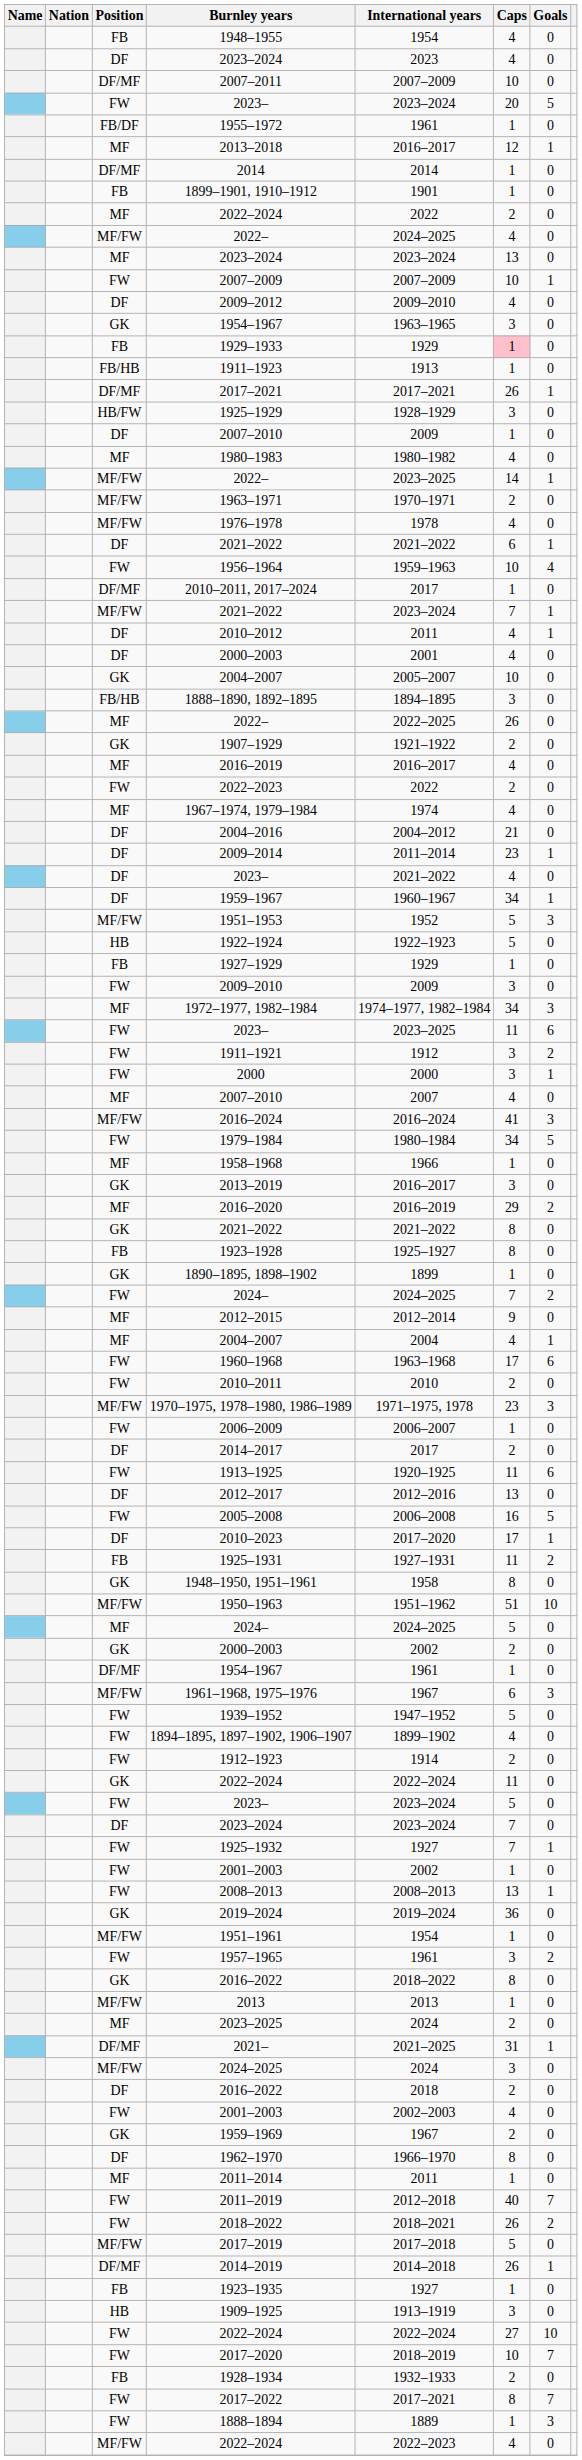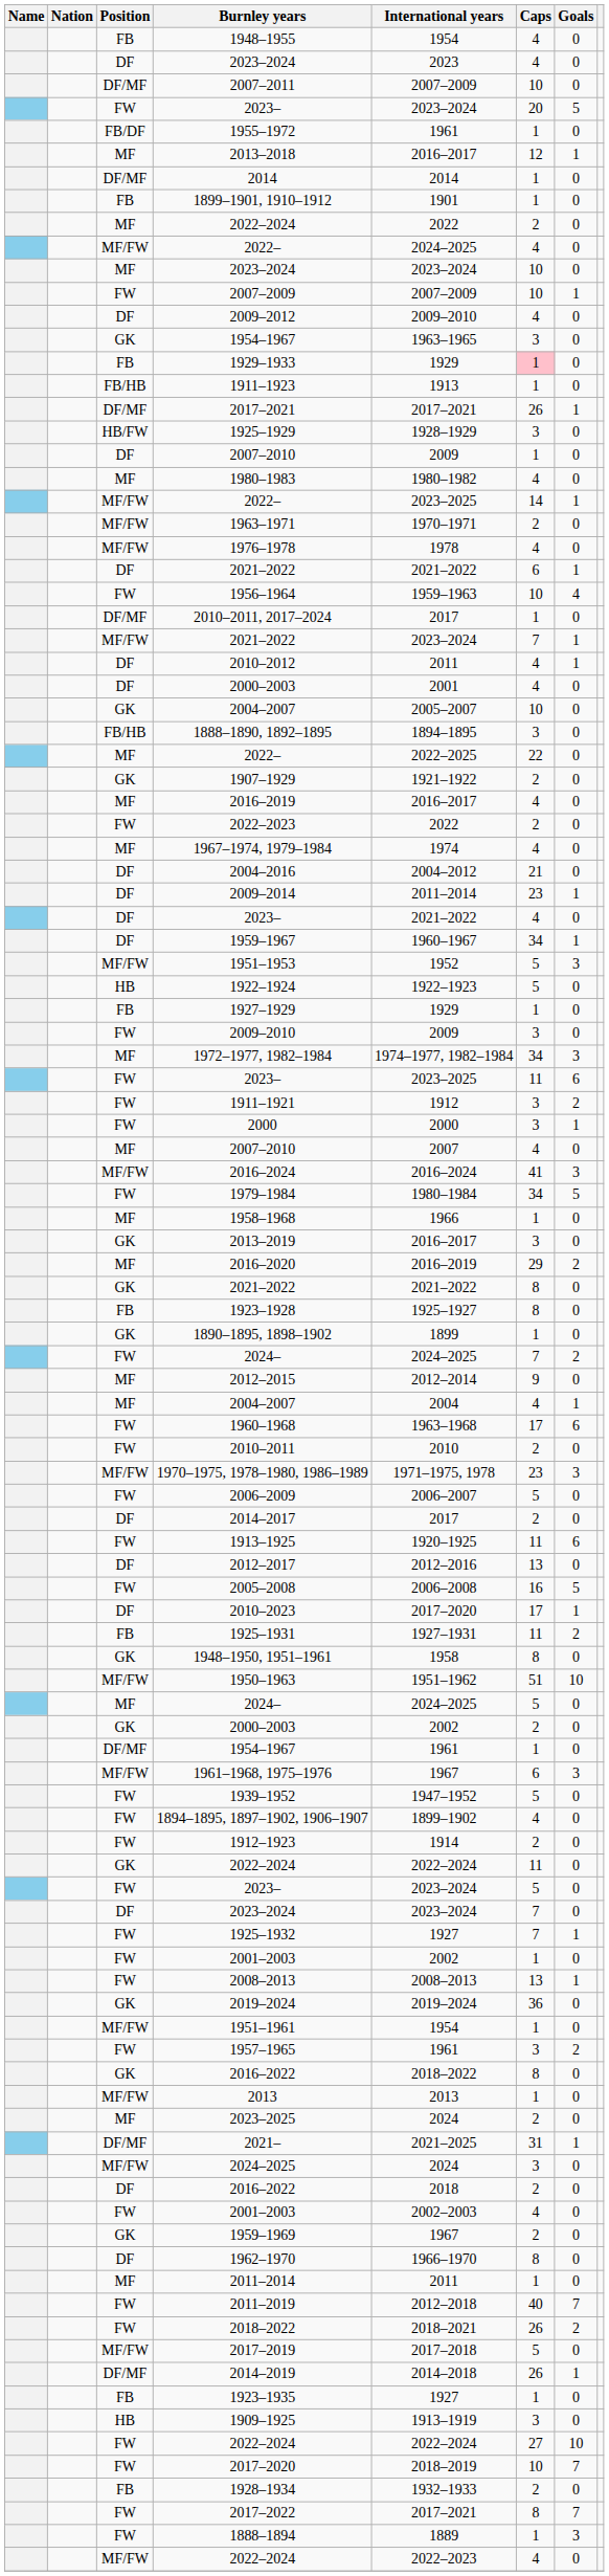MF / 2023–2024 | Caps: 13 -> 10
MF / 2022– | Caps: 26 -> 22
2006–2009 | Caps: 1 -> 5
